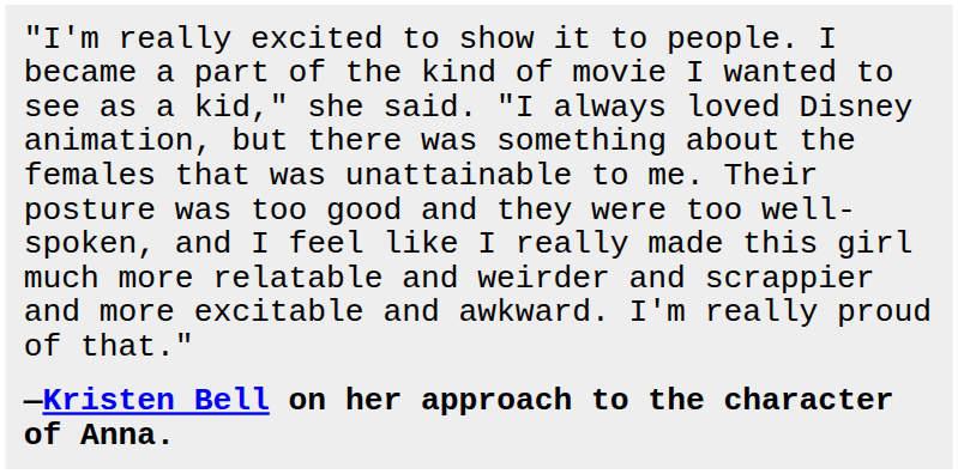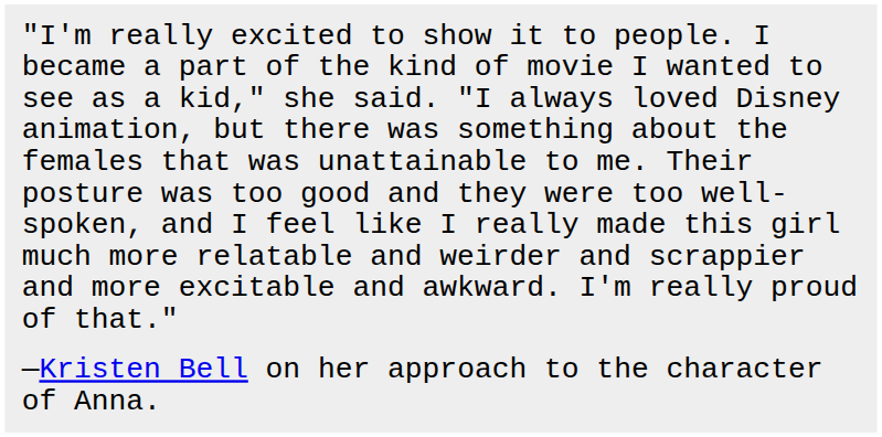row 2 | column 1: bold -> normal
